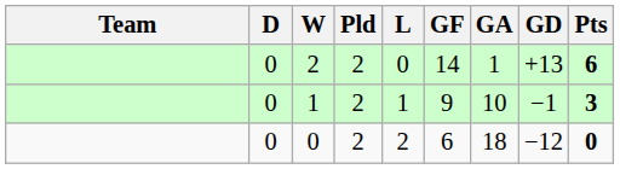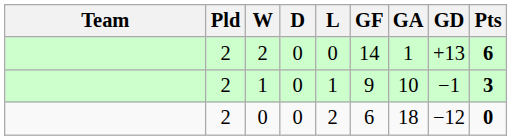columns swapped: Pld <-> D
